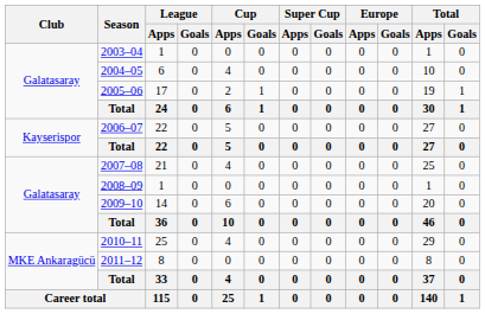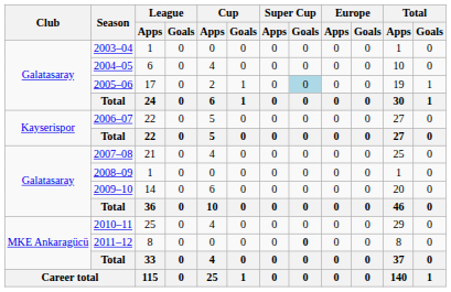2005–06 | Super Cup / Goals: no background -> lightblue background
2011–12 | Super Cup / Goals: normal -> bold
